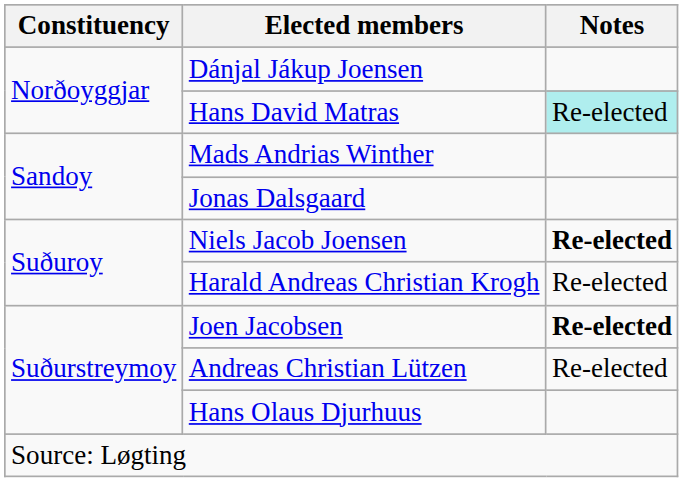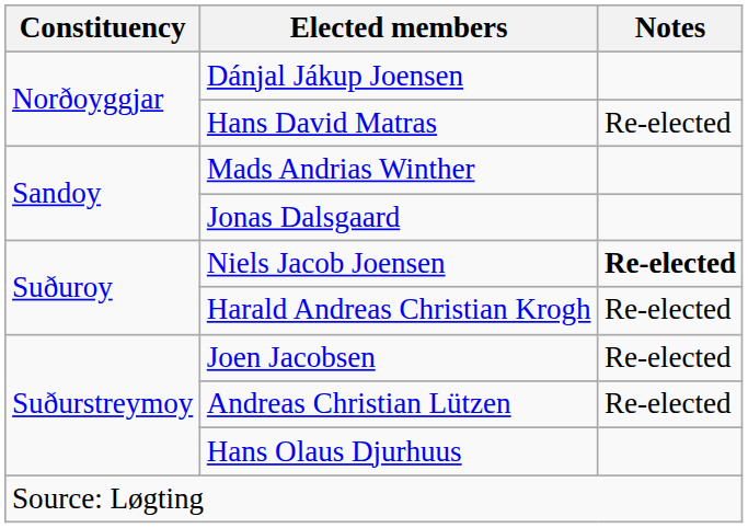Hans David Matras | Notes: paleturquoise background -> no background
Joen Jacobsen | Notes: bold -> normal
